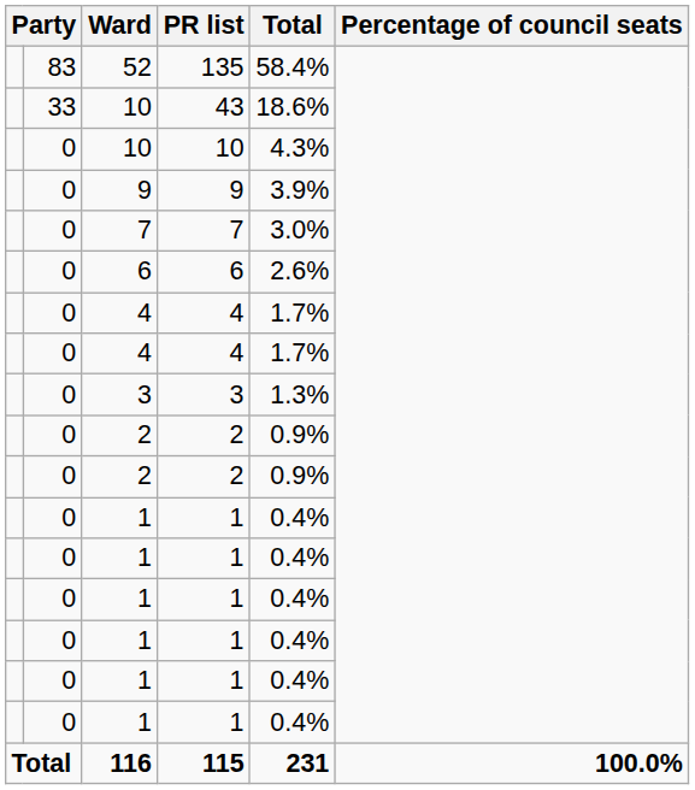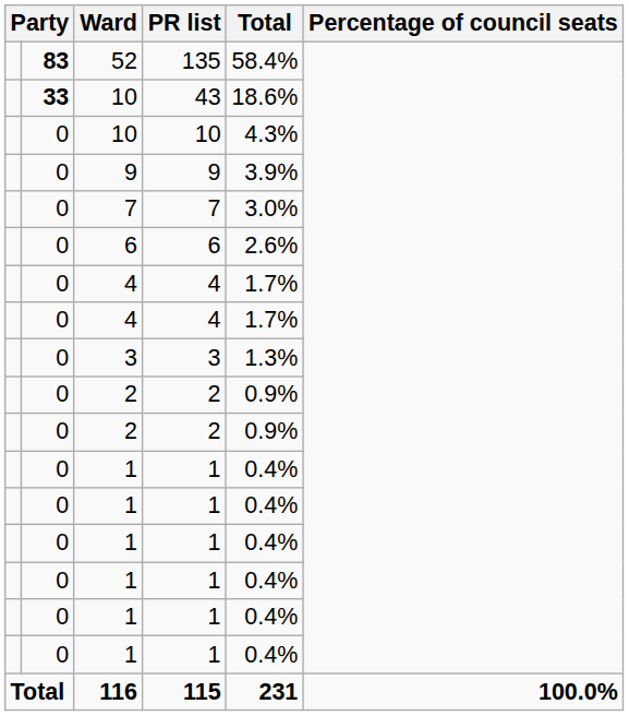135 | column 2: normal -> bold
43 | column 2: normal -> bold
